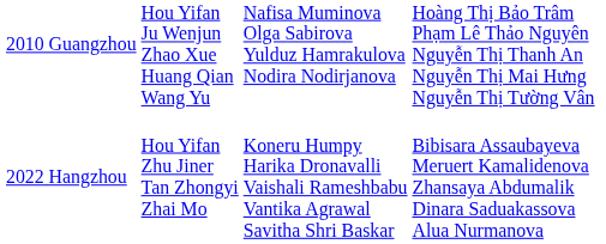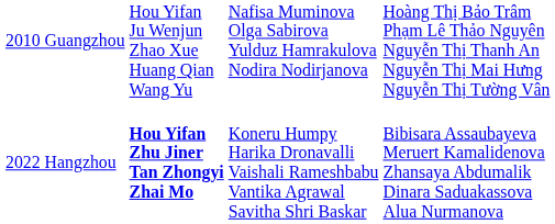2022 Hangzhou | column 2: normal -> bold
